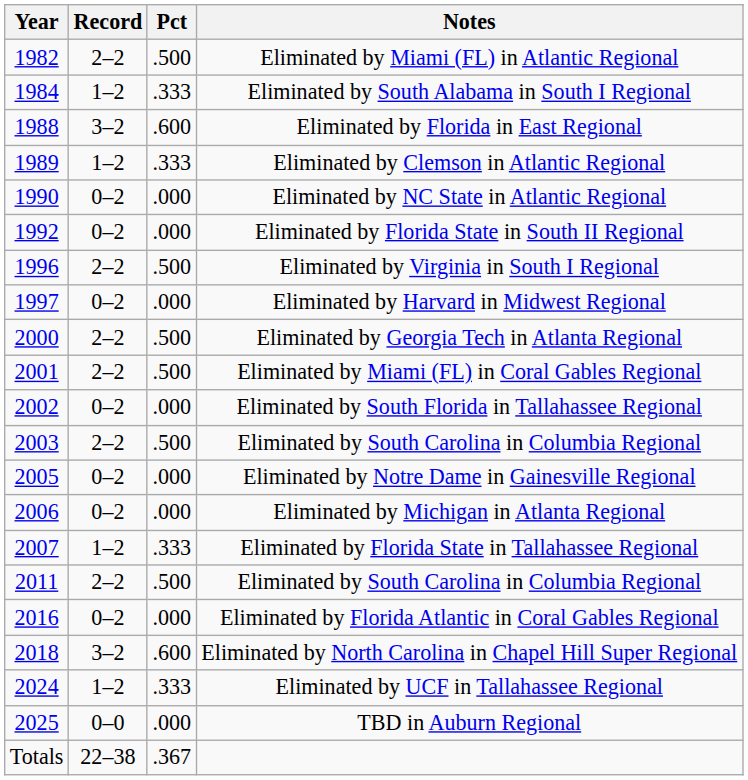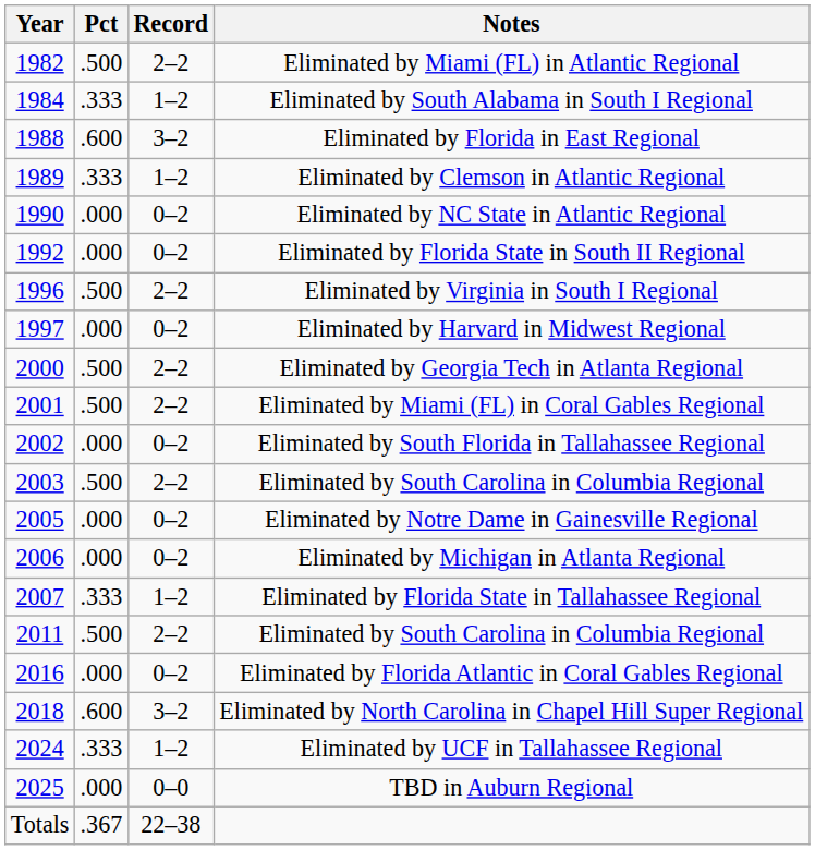columns swapped: Record <-> Pct
